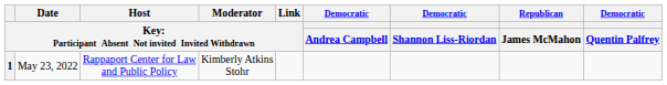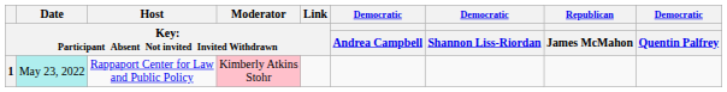1 | column 2: no background -> paleturquoise background
1 | column 4: no background -> pink background
